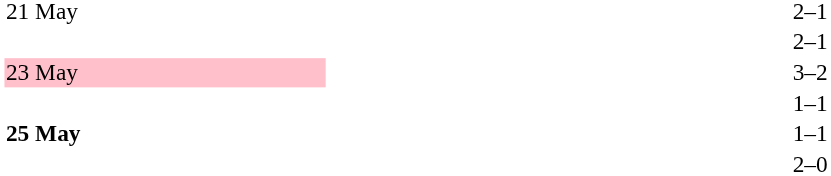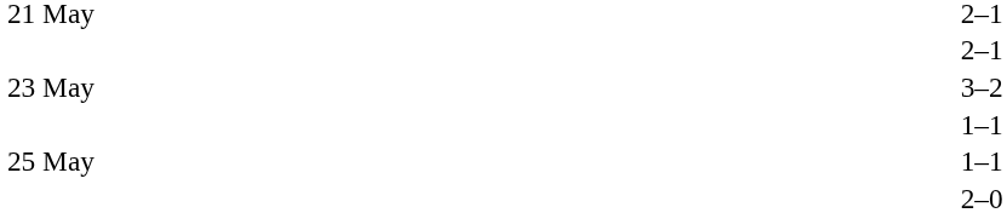23 May | column 1: pink background -> no background
25 May | column 1: bold -> normal
